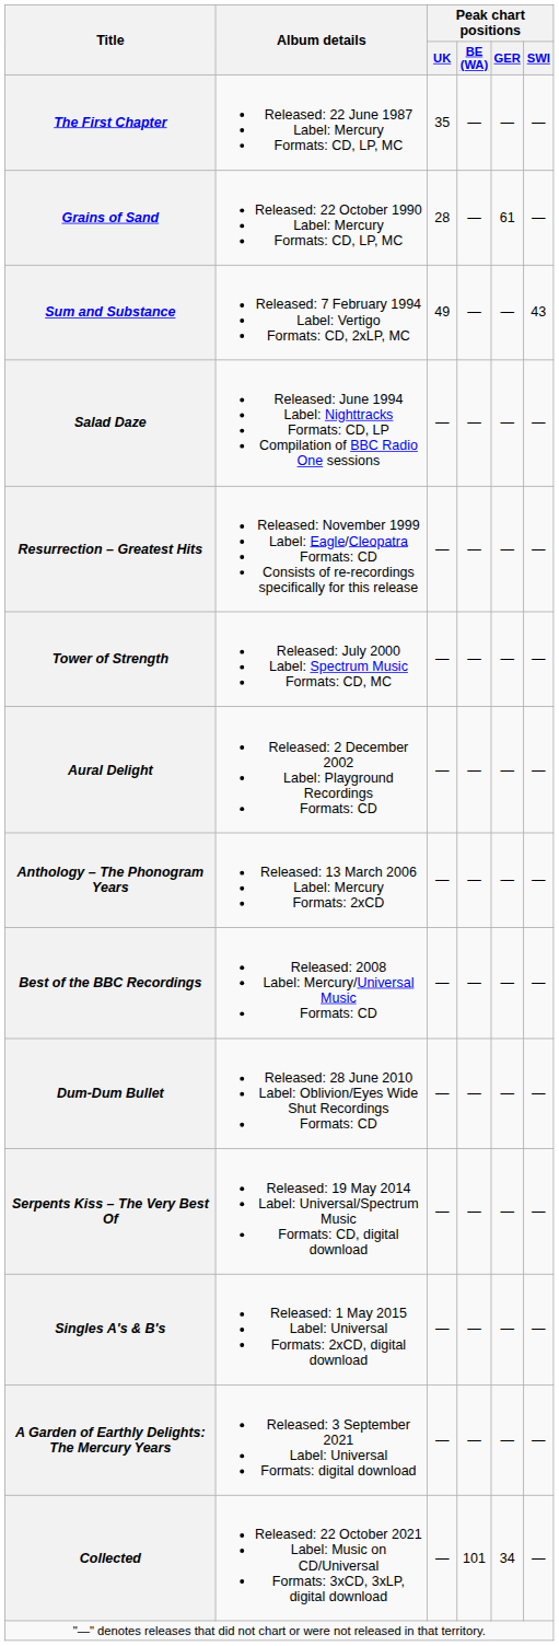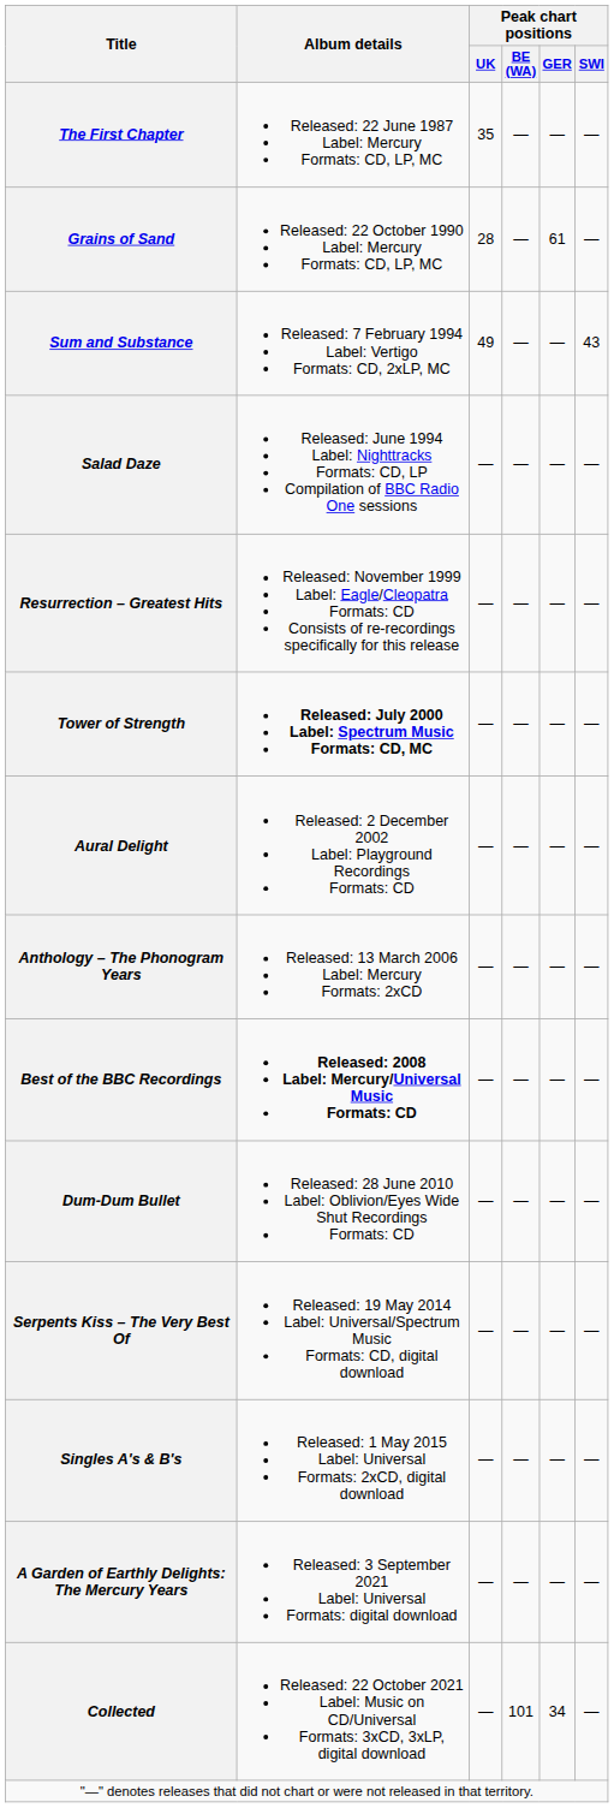Tower of Strength | Album details: normal -> bold
Best of the BBC Recordings | Album details: normal -> bold
